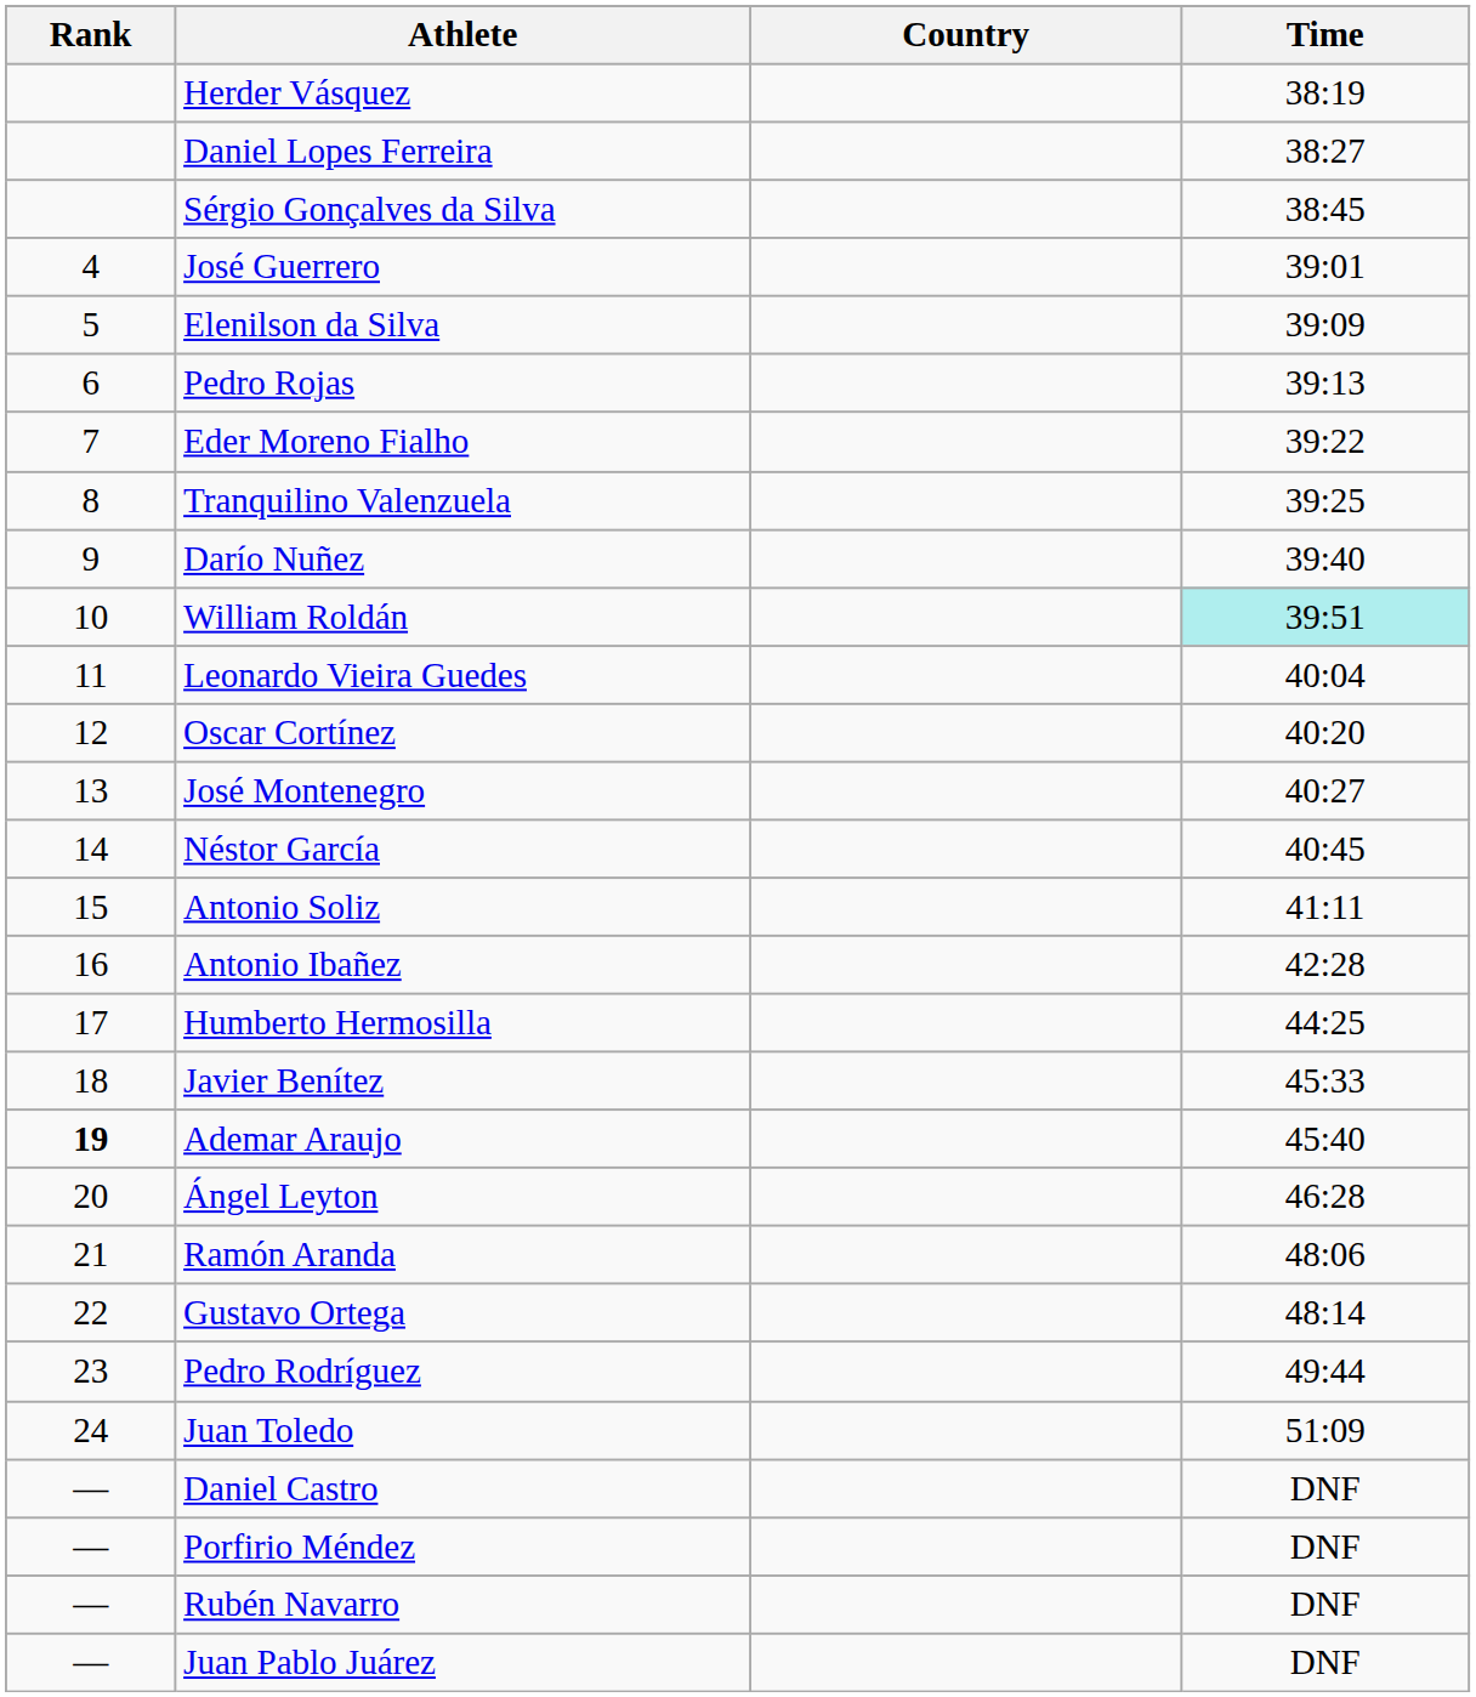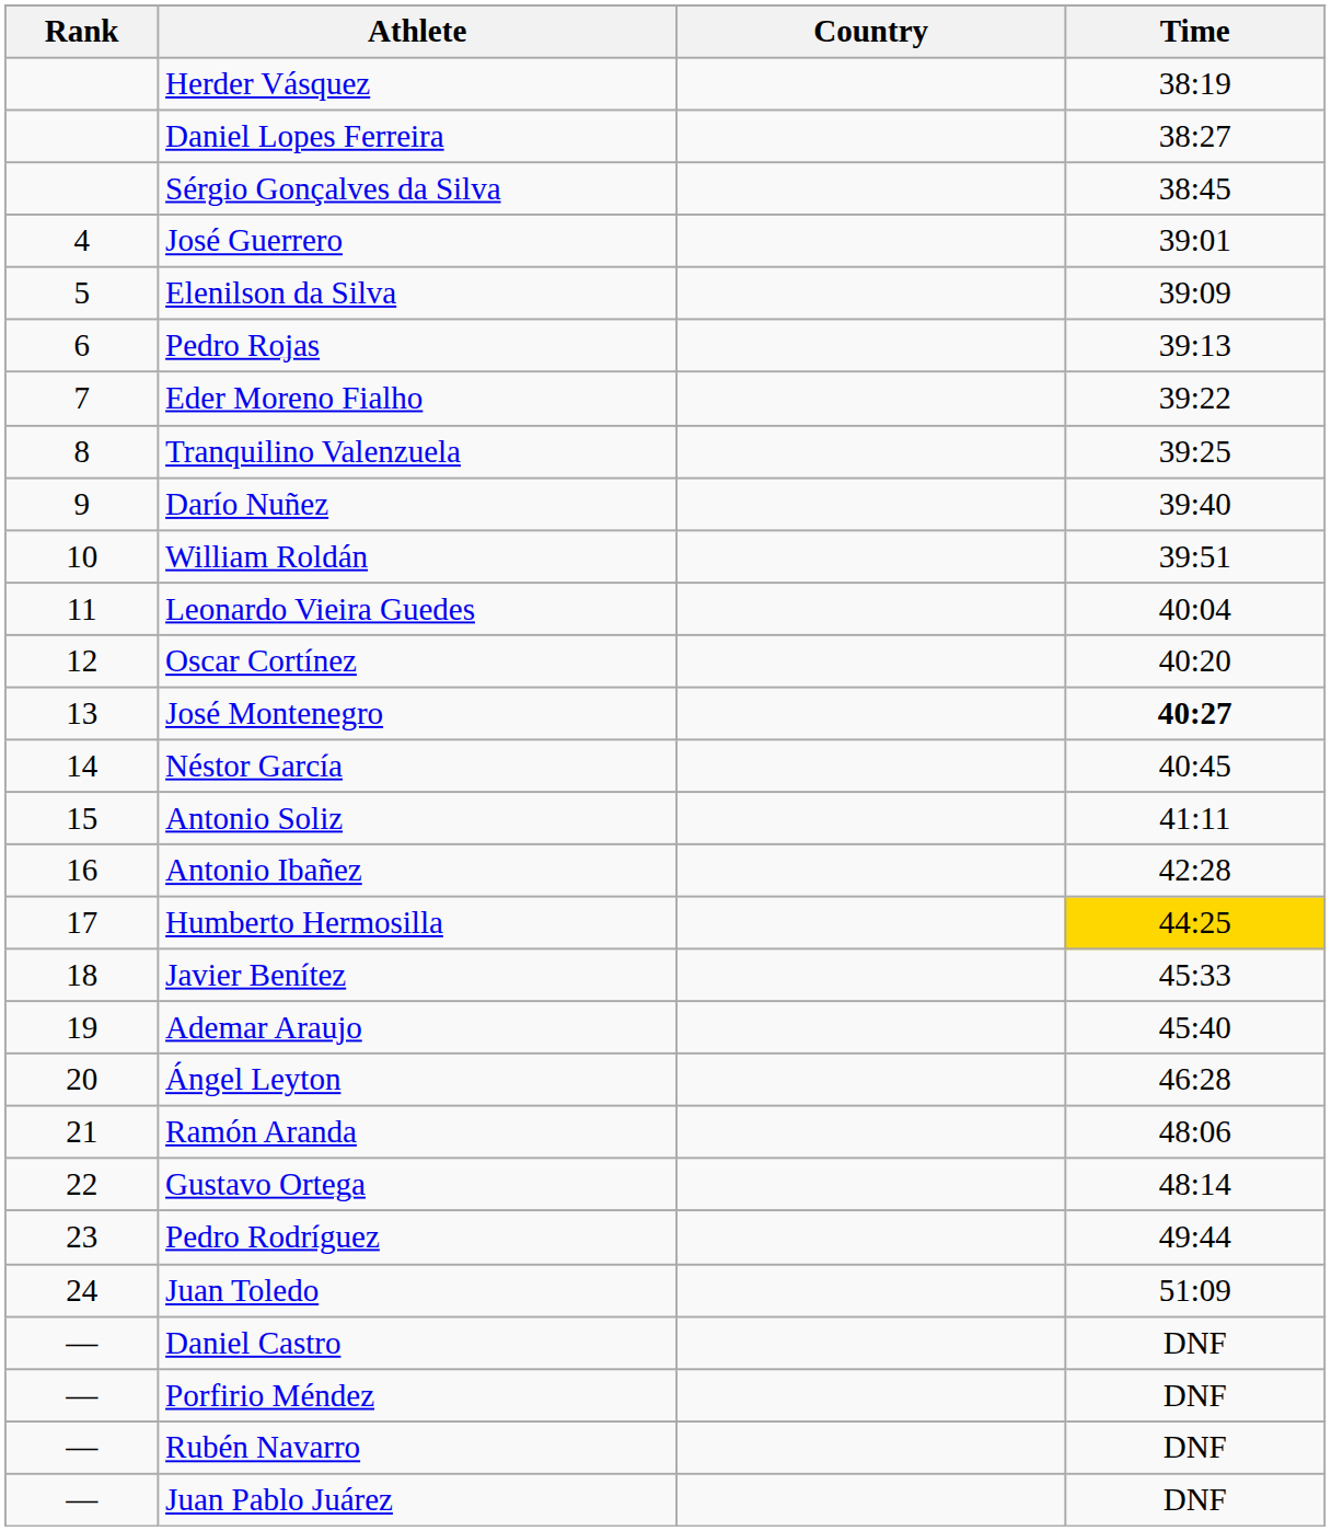William Roldán | Time: paleturquoise background -> no background
José Montenegro | Time: normal -> bold
Humberto Hermosilla | Time: no background -> gold background
Ademar Araujo | Rank: bold -> normal
